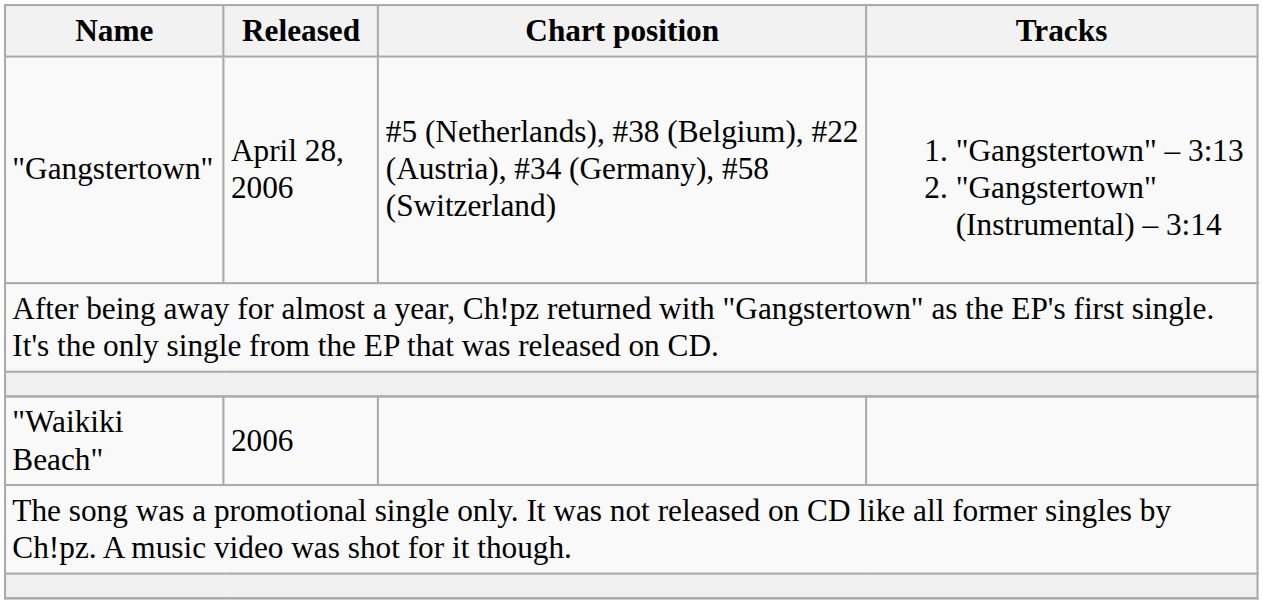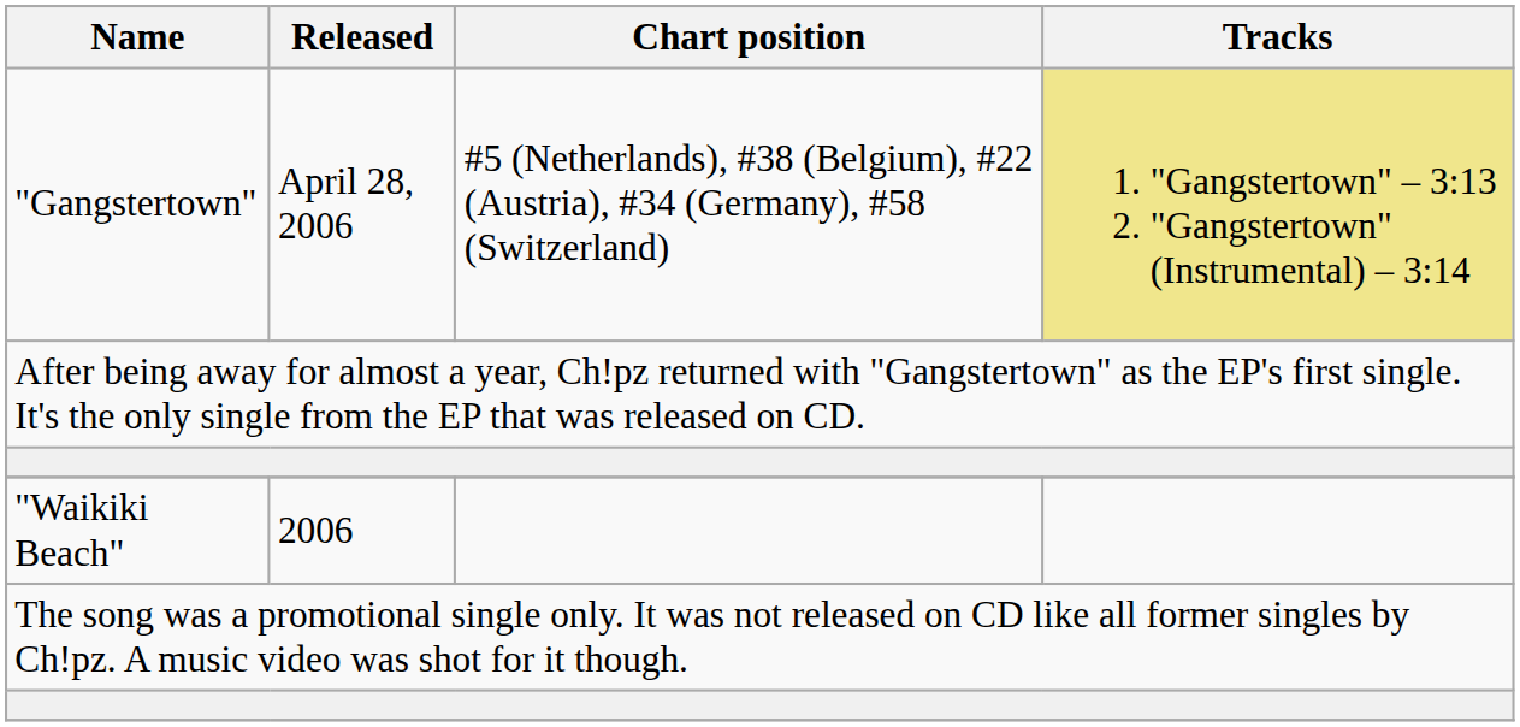"Gangstertown" | Tracks: no background -> khaki background
